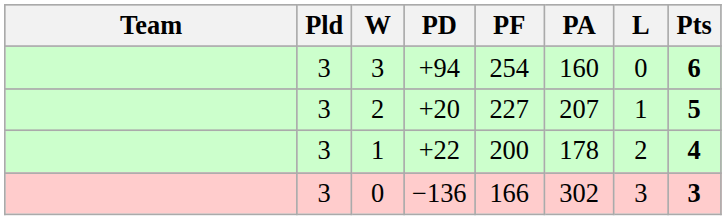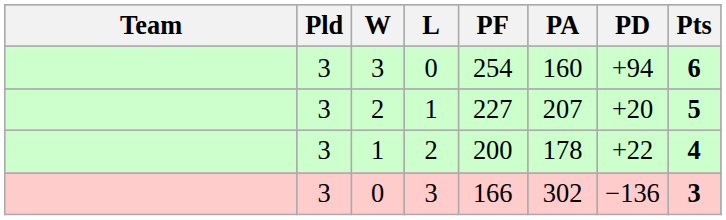columns swapped: L <-> PD
